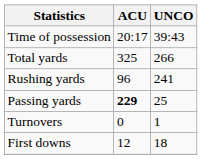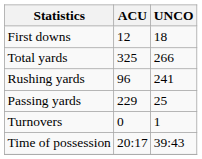rows swapped: First downs <-> Time of possession
Passing yards | ACU: bold -> normal
